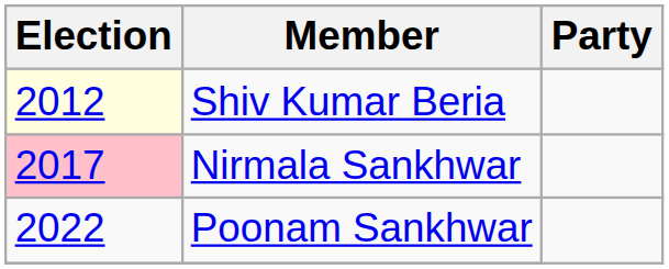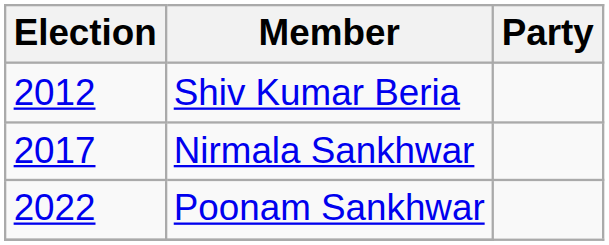Shiv Kumar Beria | Election: lightyellow background -> no background
Nirmala Sankhwar | Election: pink background -> no background
